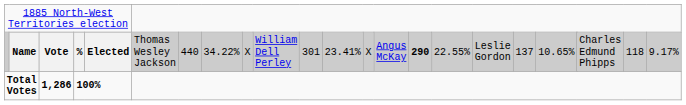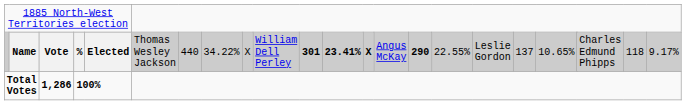row 2 | column 11: normal -> bold
row 2 | column 12: normal -> bold
row 2 | column 13: normal -> bold
